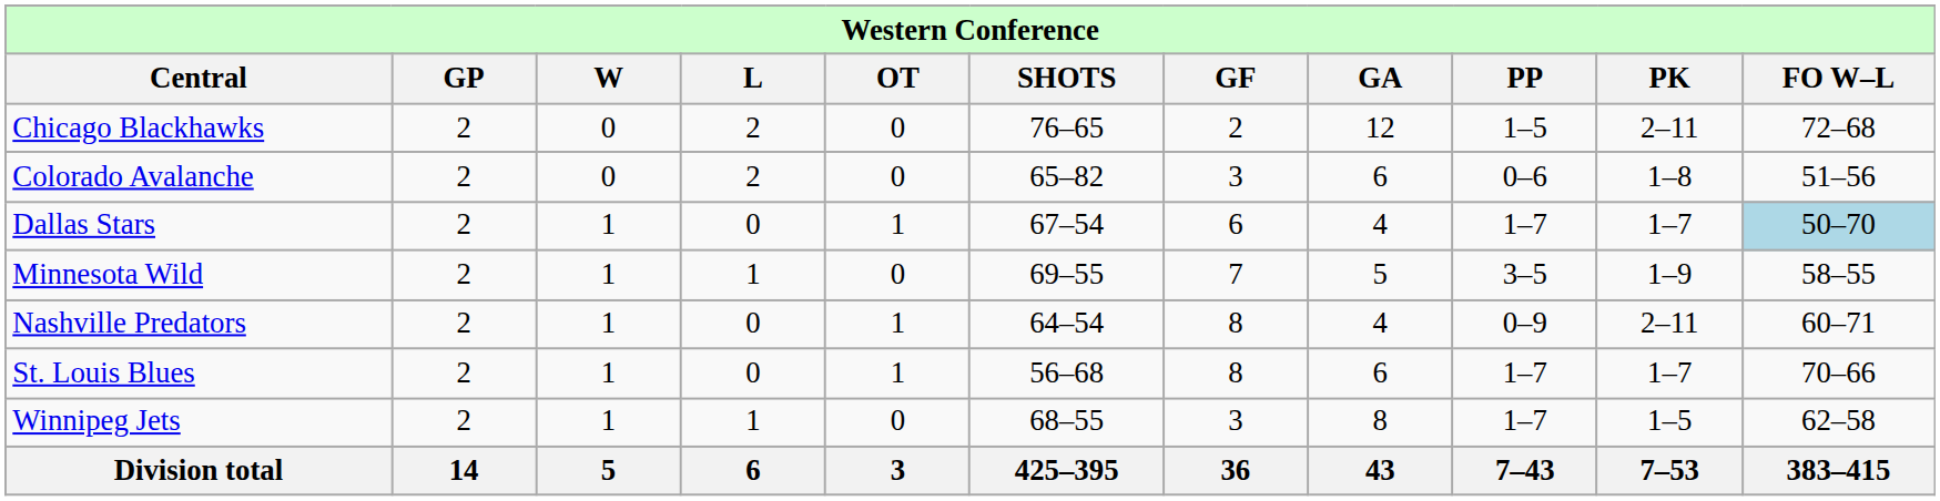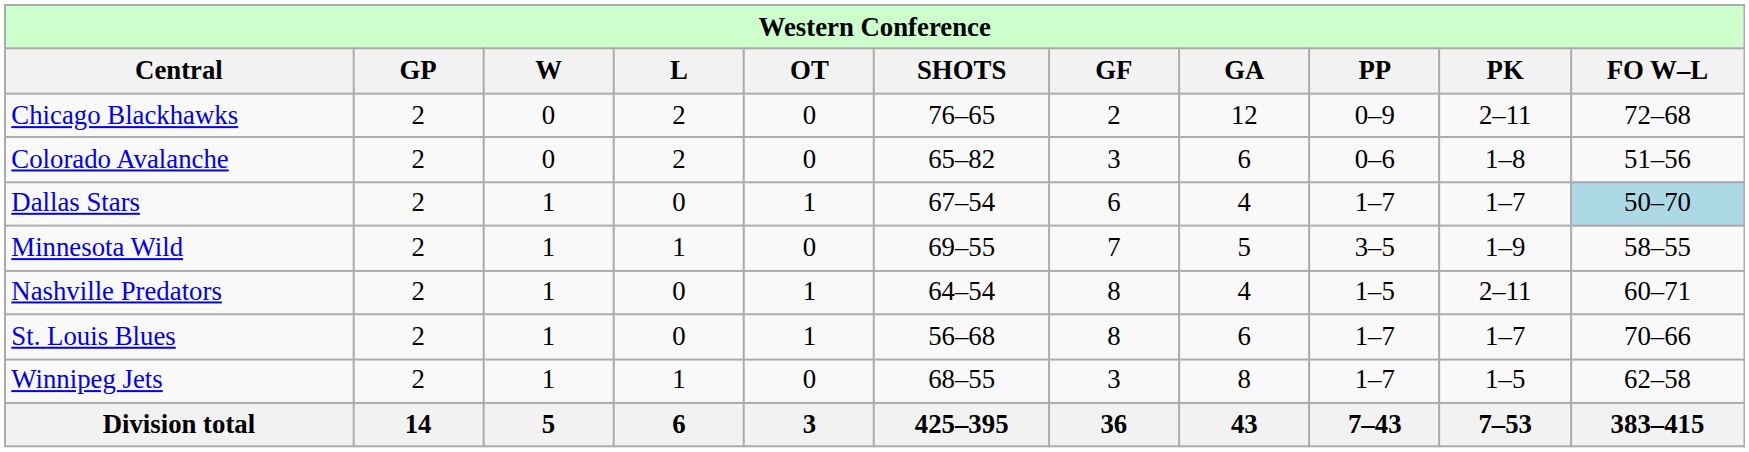Chicago Blackhawks | column 9: 1–5 -> 0–9
Nashville Predators | column 9: 0–9 -> 1–5
